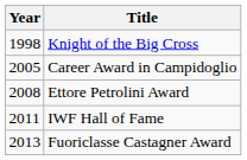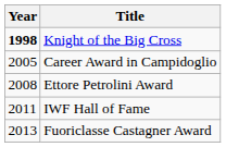Knight of the Big Cross | Year: normal -> bold
